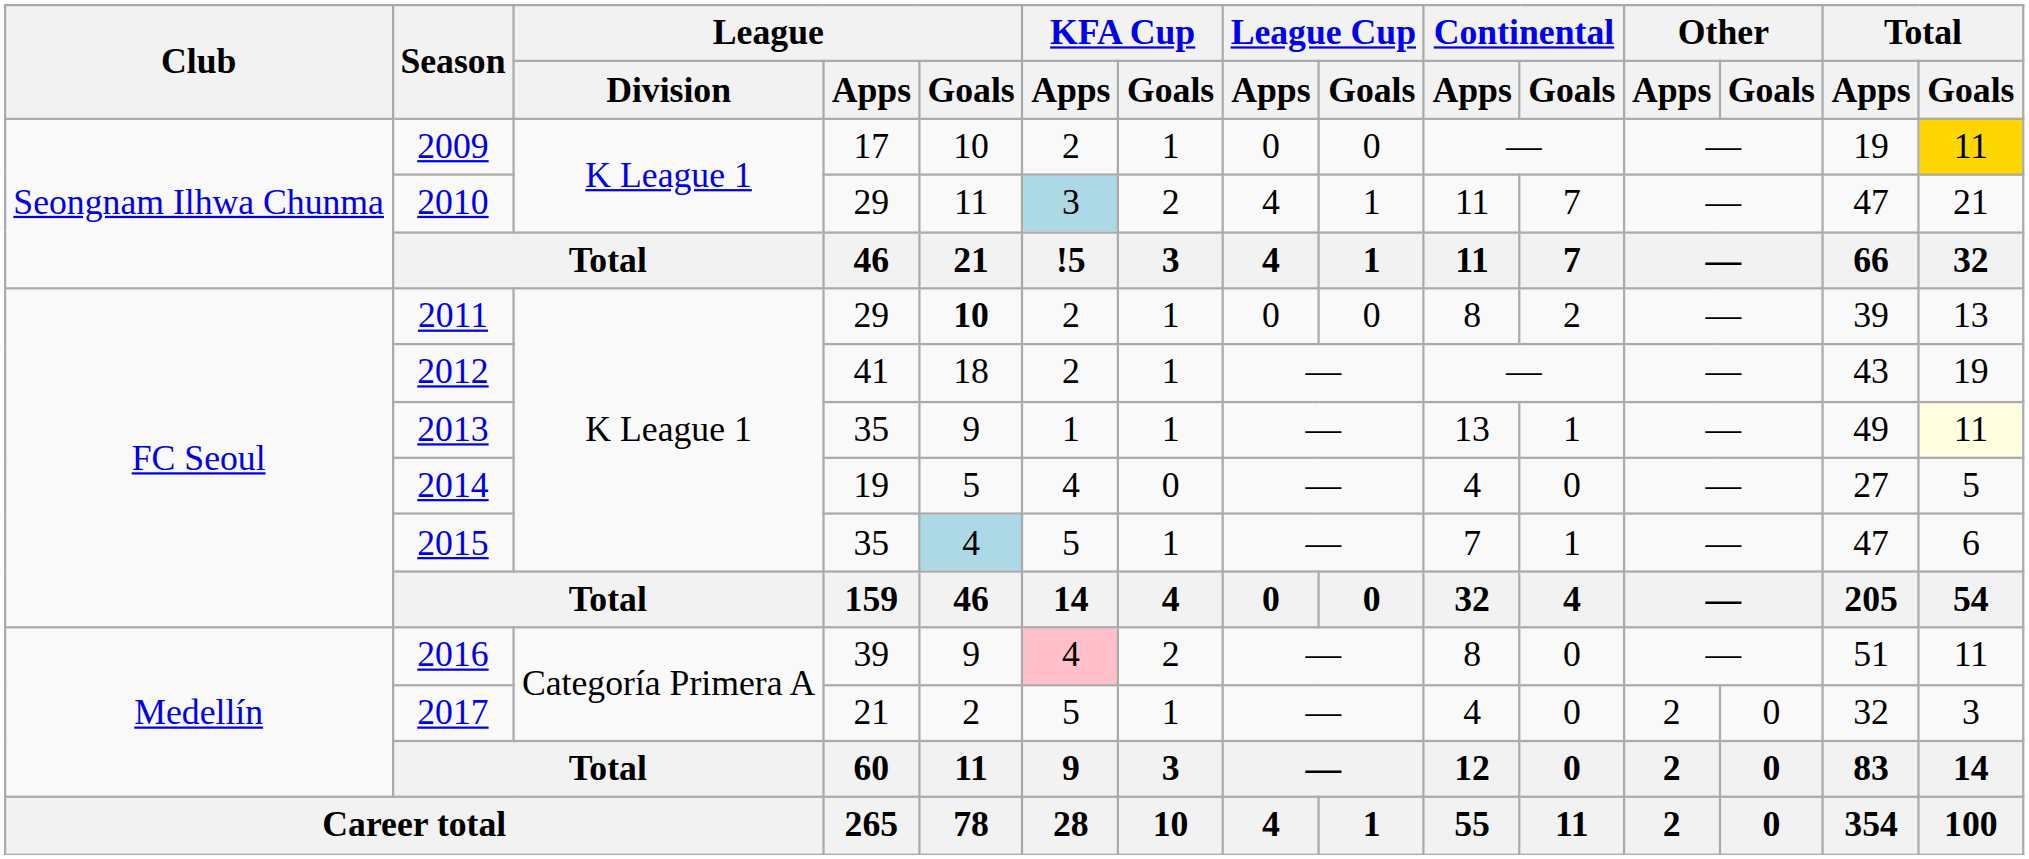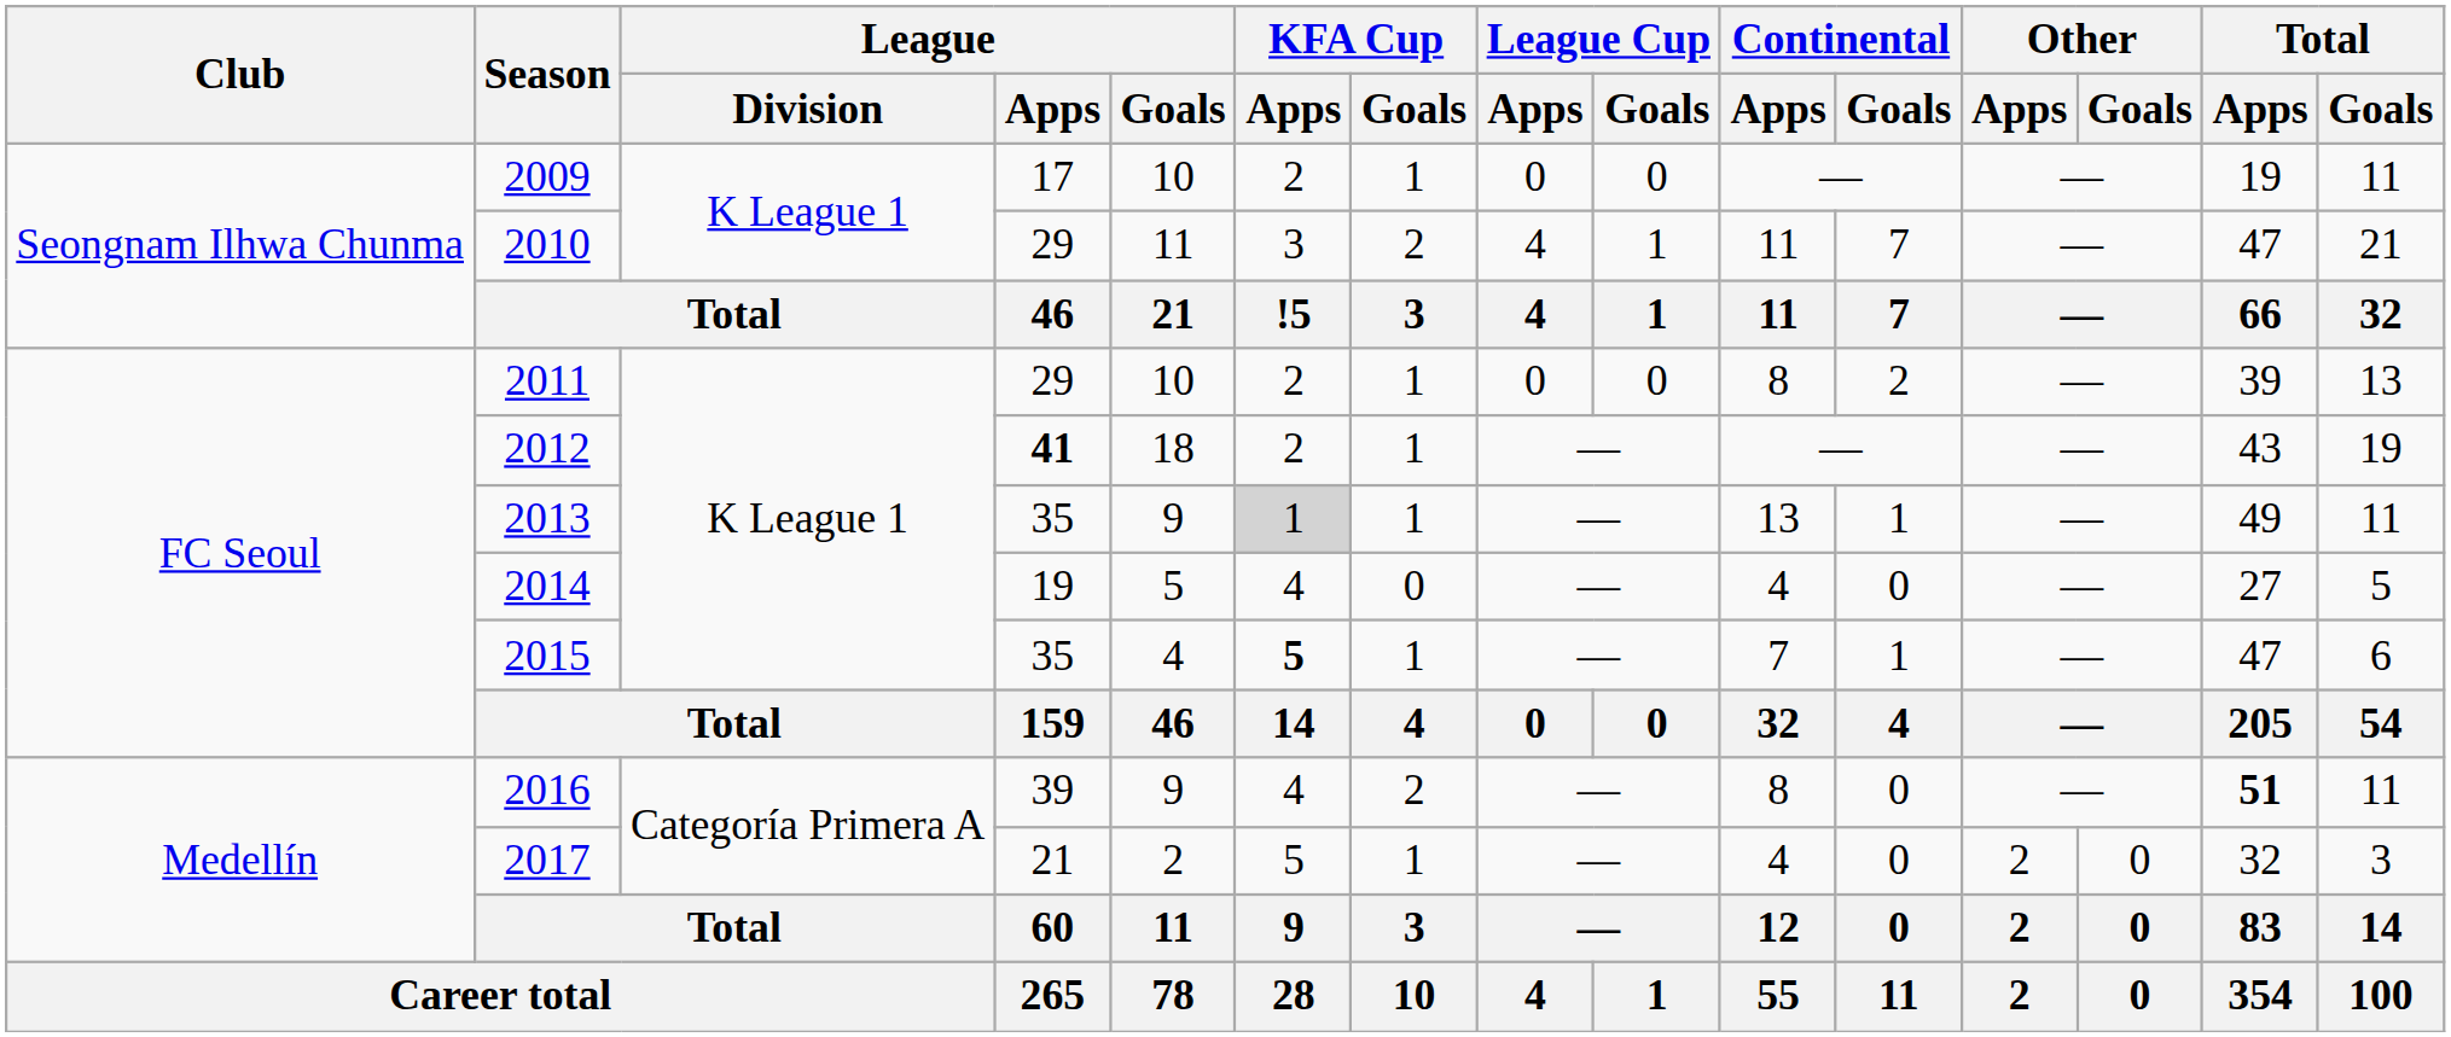2009 | Total / Goals: gold background -> no background
2010 | KFA Cup / Apps: lightblue background -> no background
2011 | League / Goals: bold -> normal
2012 | League / Apps: normal -> bold
2013 | KFA Cup / Apps: no background -> lightgrey background
2013 | Total / Goals: lightyellow background -> no background
2015 | League / Goals: lightblue background -> no background
2015 | KFA Cup / Apps: normal -> bold
2016 | KFA Cup / Apps: pink background -> no background
2016 | Total / Apps: normal -> bold
